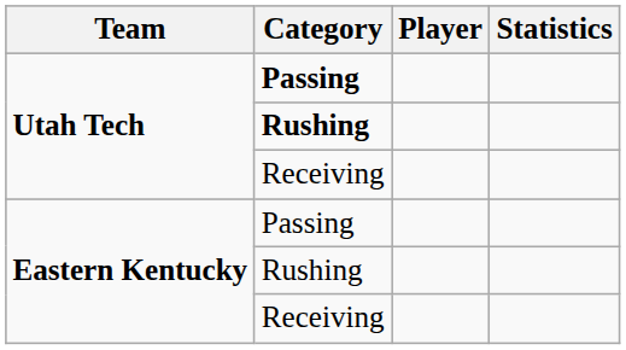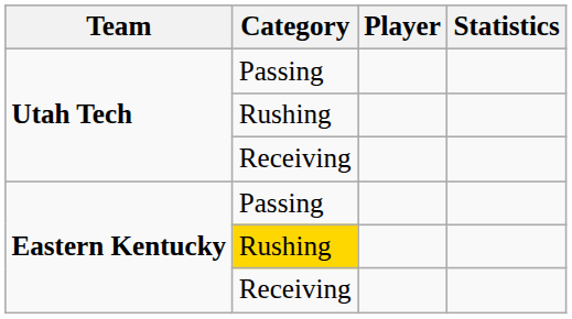Utah Tech / Passing | Category: bold -> normal
Utah Tech / Rushing | Category: bold -> normal
Eastern Kentucky / Rushing | Category: no background -> gold background
